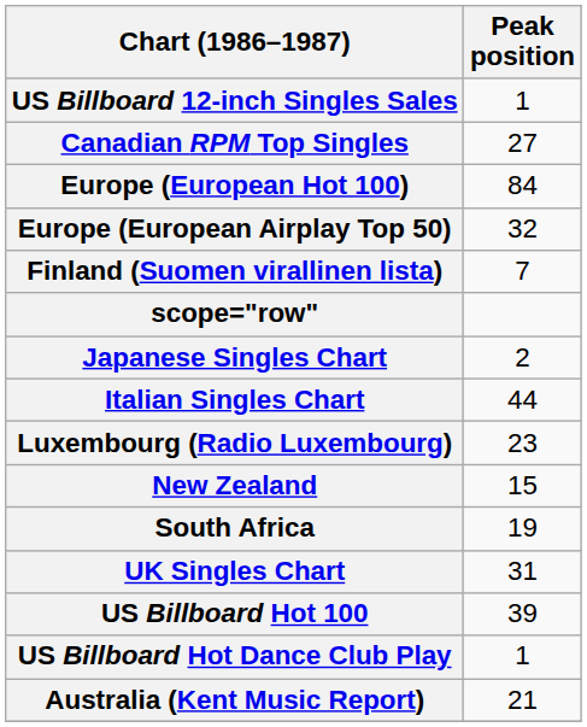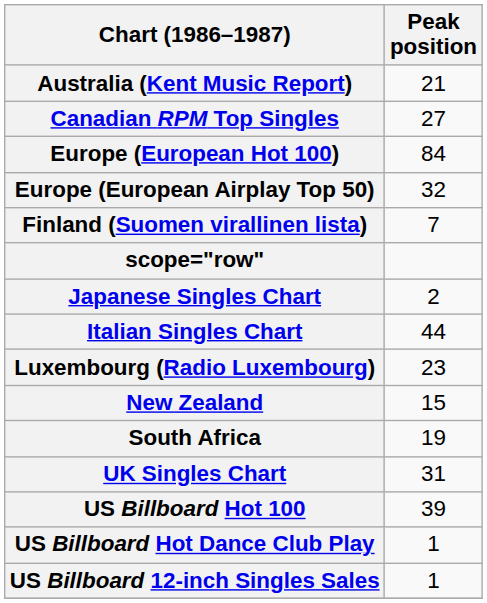rows swapped: Australia (Kent Music Report) <-> US Billboard 12-inch Singles Sales
